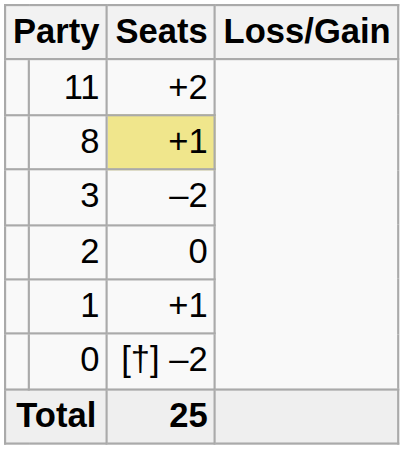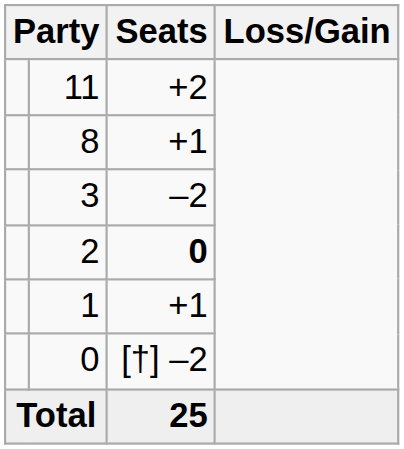8 | Seats: khaki background -> no background
2 | Seats: normal -> bold
